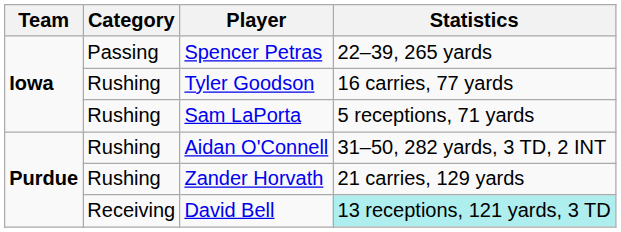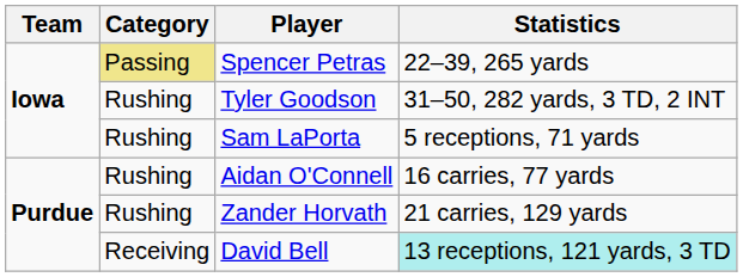Spencer Petras | Category: no background -> khaki background
Tyler Goodson | Statistics: 16 carries, 77 yards -> 31–50, 282 yards, 3 TD, 2 INT
Aidan O'Connell | Statistics: 31–50, 282 yards, 3 TD, 2 INT -> 16 carries, 77 yards
